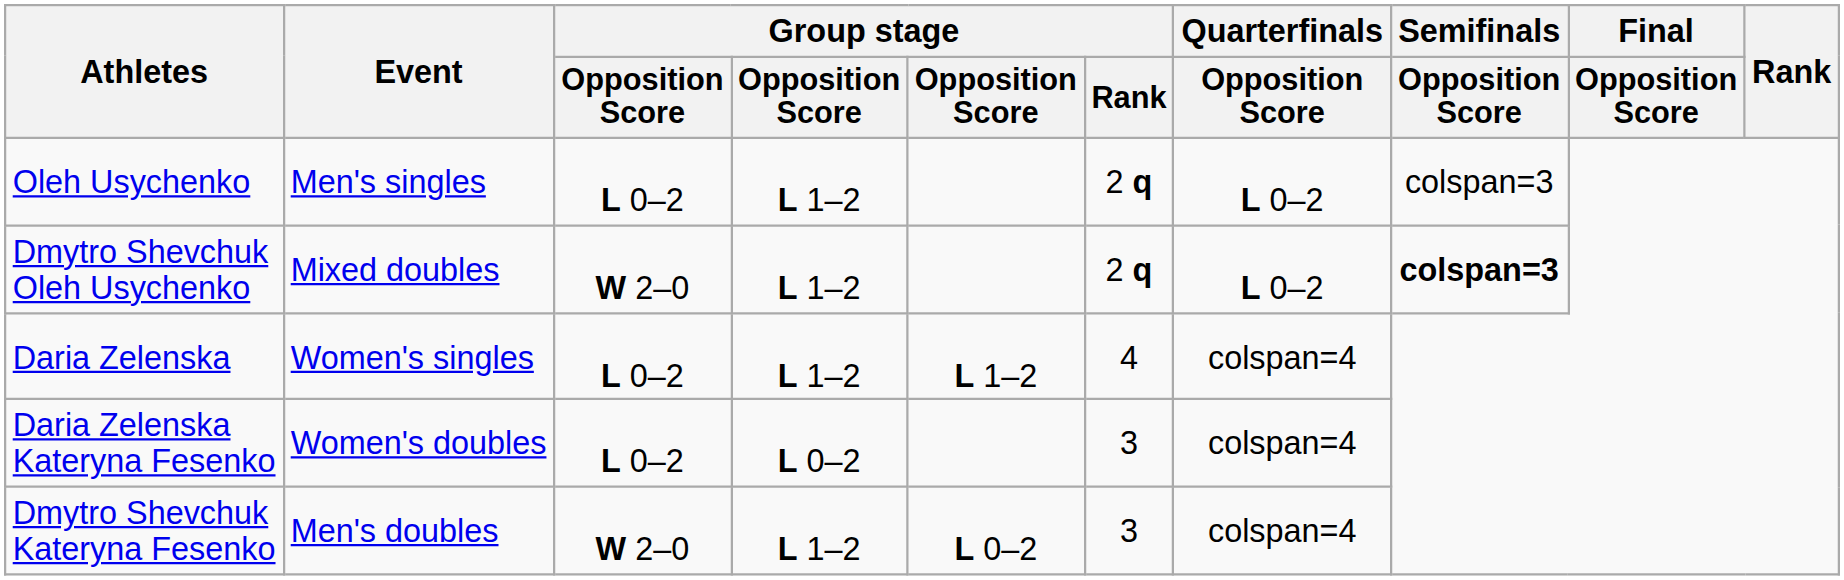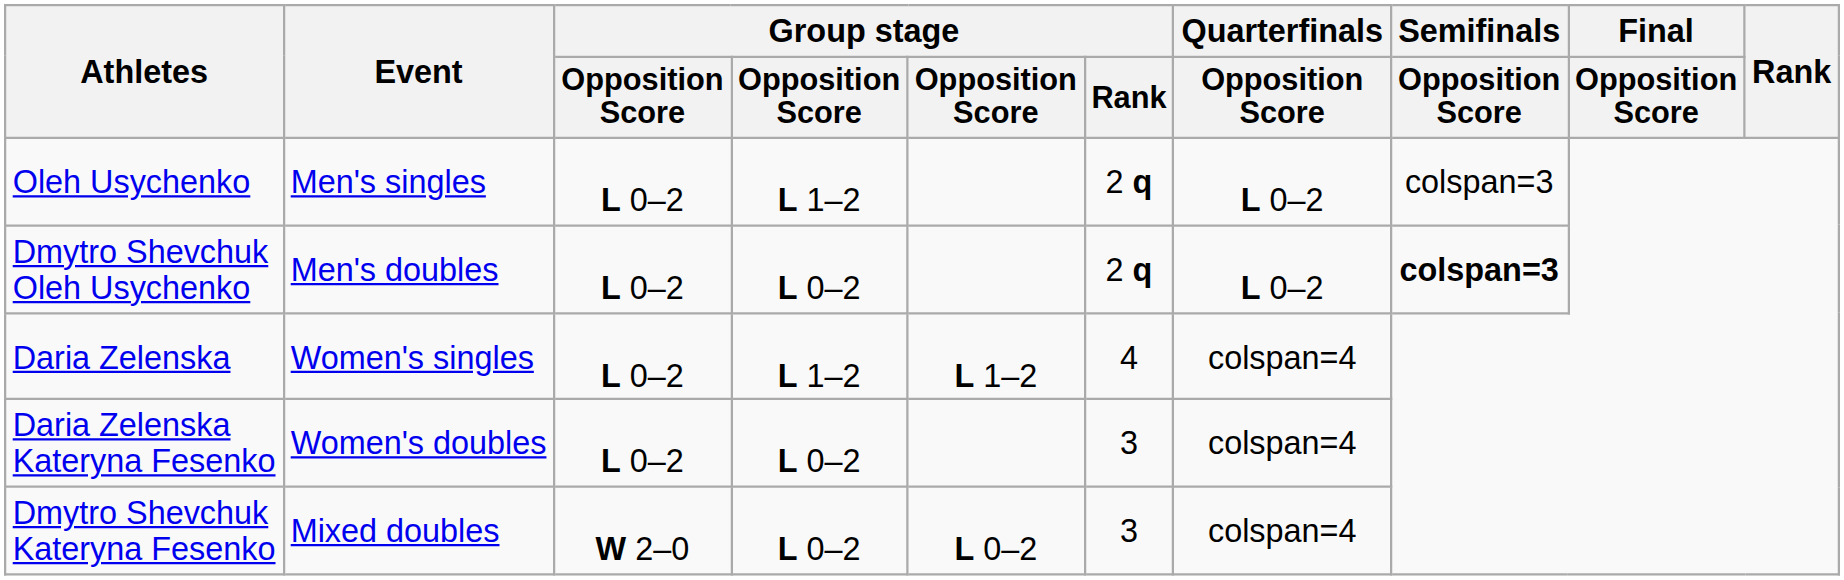Dmytro Shevchuk Oleh Usychenko | Event: Mixed doubles -> Men's doubles
Dmytro Shevchuk Oleh Usychenko | column 3: W 2–0 -> L 0–2
Dmytro Shevchuk Oleh Usychenko | column 4: L 1–2 -> L 0–2
Dmytro Shevchuk Kateryna Fesenko | Event: Men's doubles -> Mixed doubles
Dmytro Shevchuk Kateryna Fesenko | column 4: L 1–2 -> L 0–2
